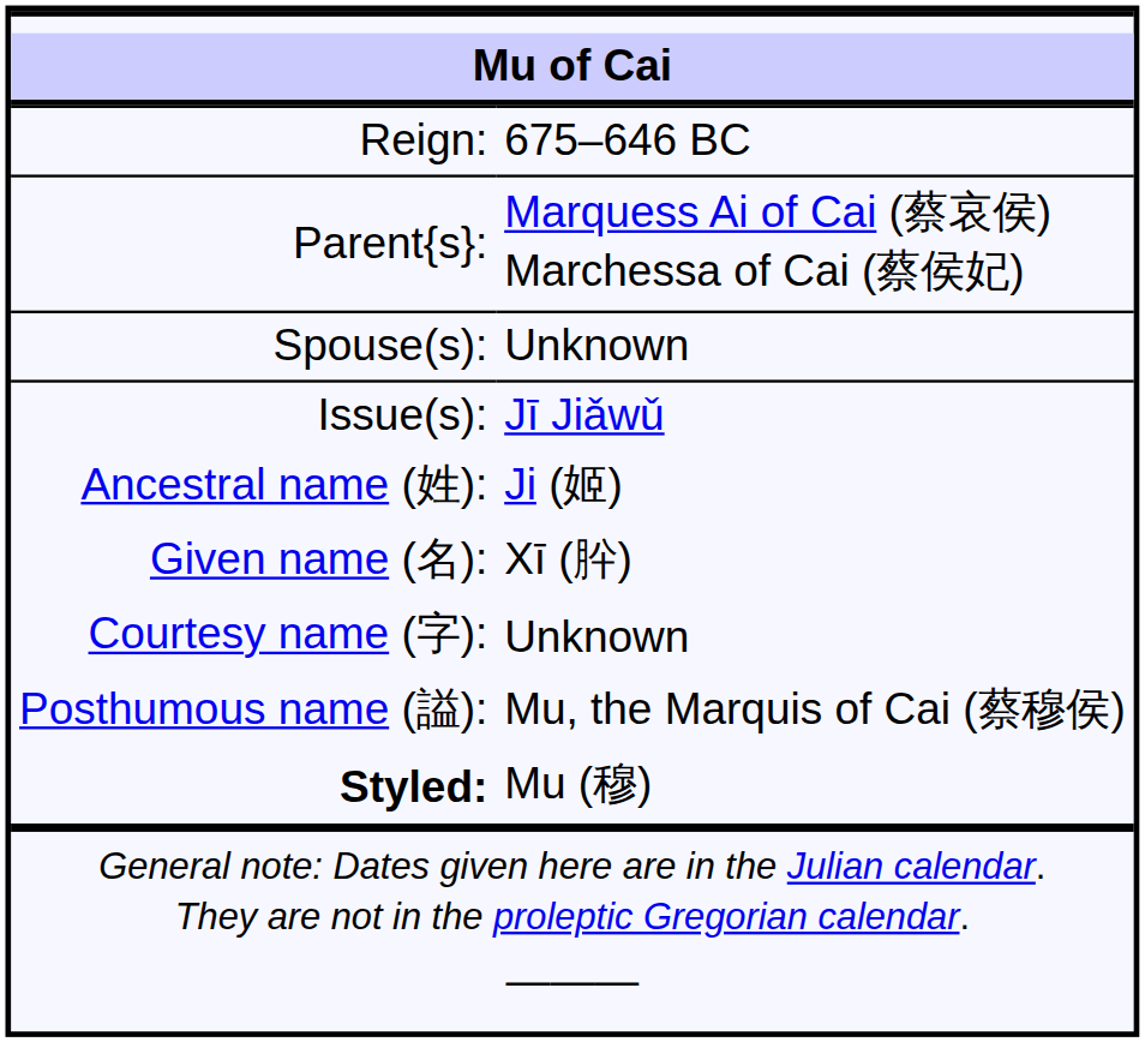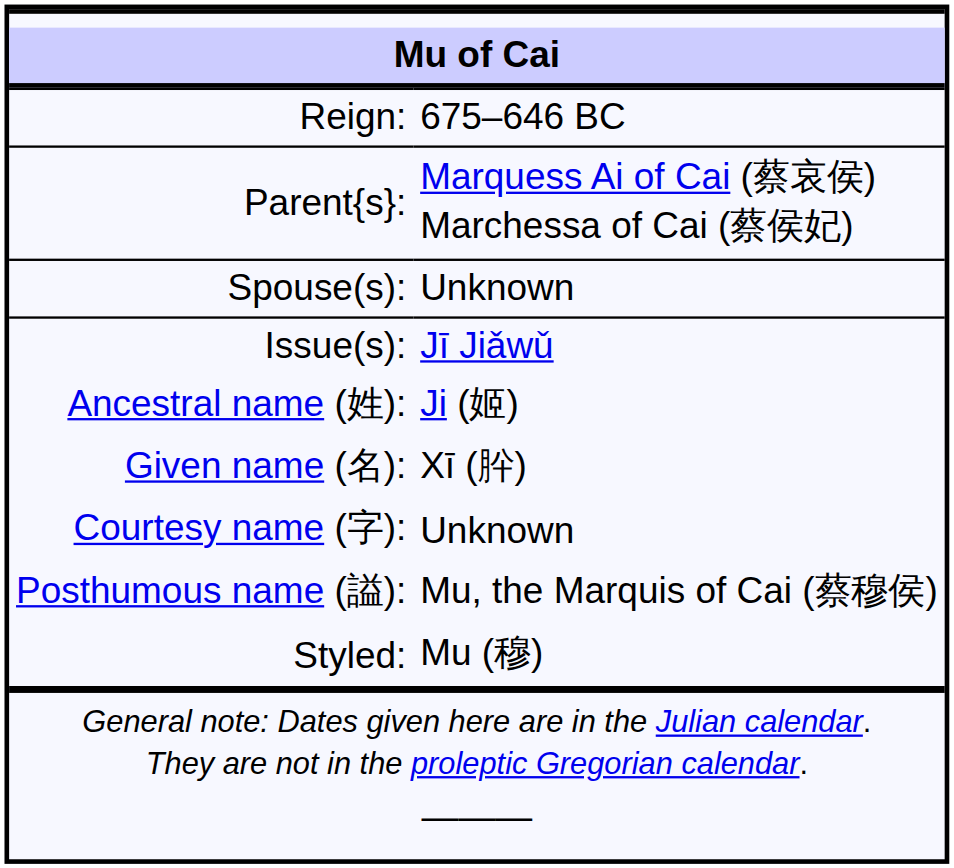row 10 | column 1: bold -> normal
